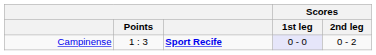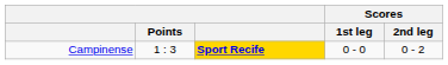Campinense | column 3: no background -> gold background
Campinense | Scores / 1st leg: lavender background -> no background
